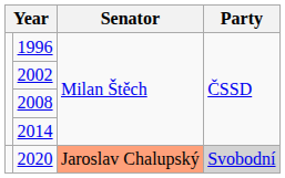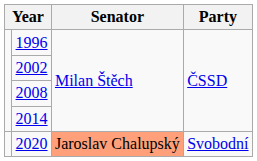2020 | Party: lightgrey background -> no background
